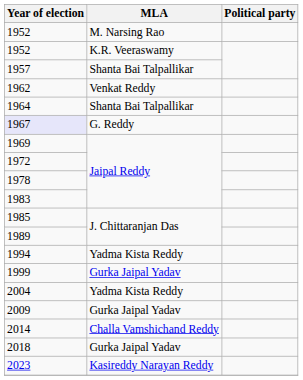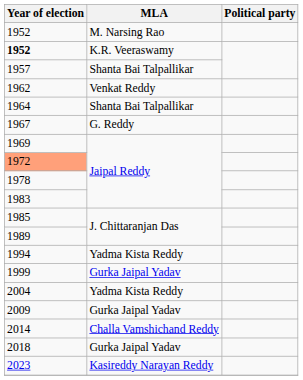1952 / K.R. Veeraswamy | Year of election: normal -> bold
1967 | Year of election: lavender background -> no background
1972 | Year of election: no background -> lightsalmon background
